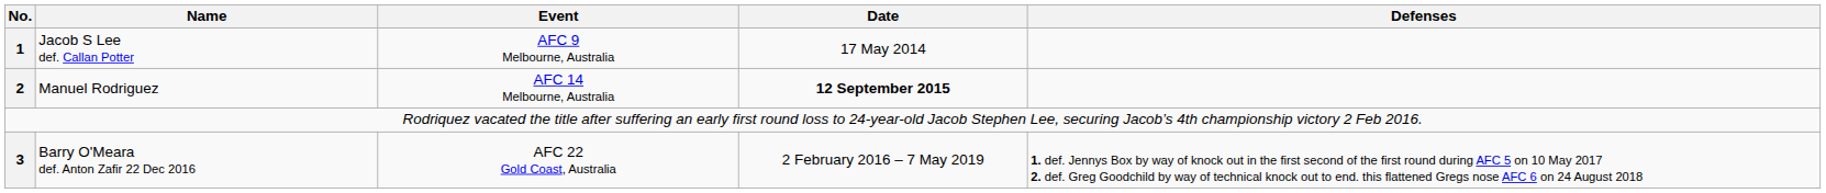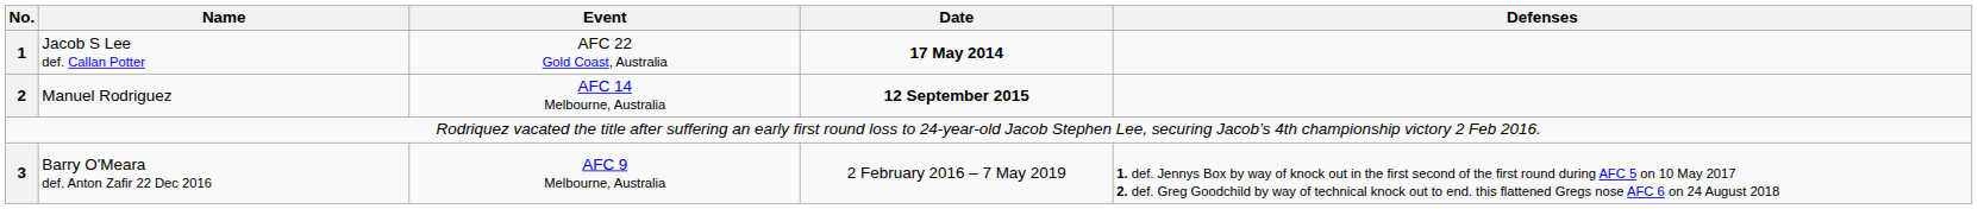Jacob S Lee def. Callan Potter | Event: AFC 9 Melbourne, Australia -> AFC 22 Gold Coast, Australia
Jacob S Lee def. Callan Potter | Date: normal -> bold
Barry O'Meara def. Anton Zafir 22 Dec 2016 | Event: AFC 22 Gold Coast, Australia -> AFC 9 Melbourne, Australia
